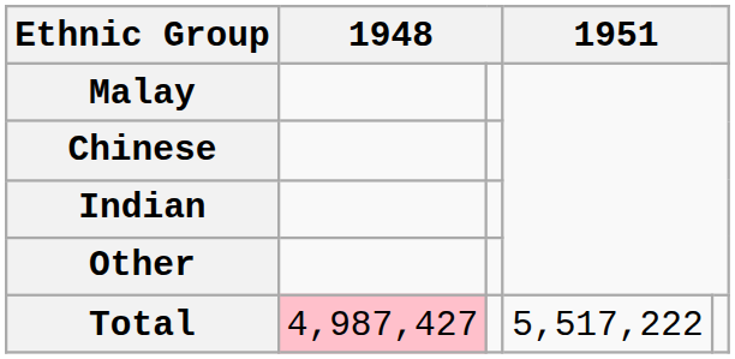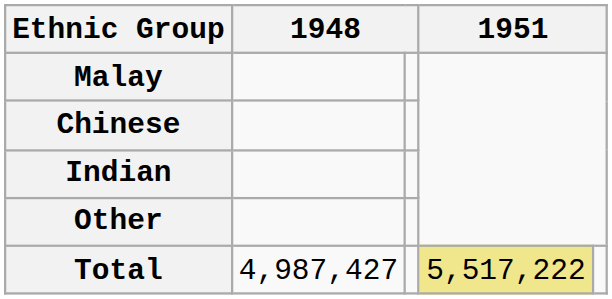Total | column 2: pink background -> no background
Total | column 4: no background -> khaki background
